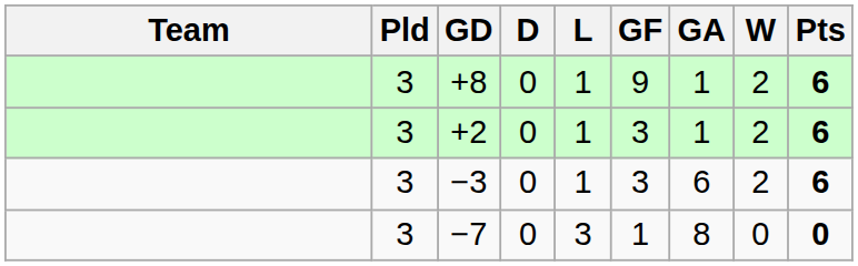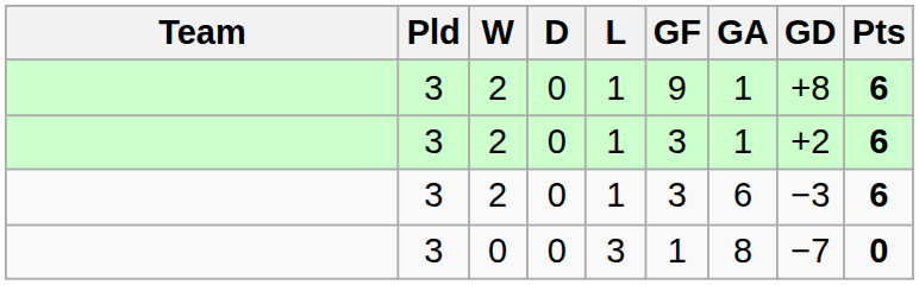columns swapped: W <-> GD
